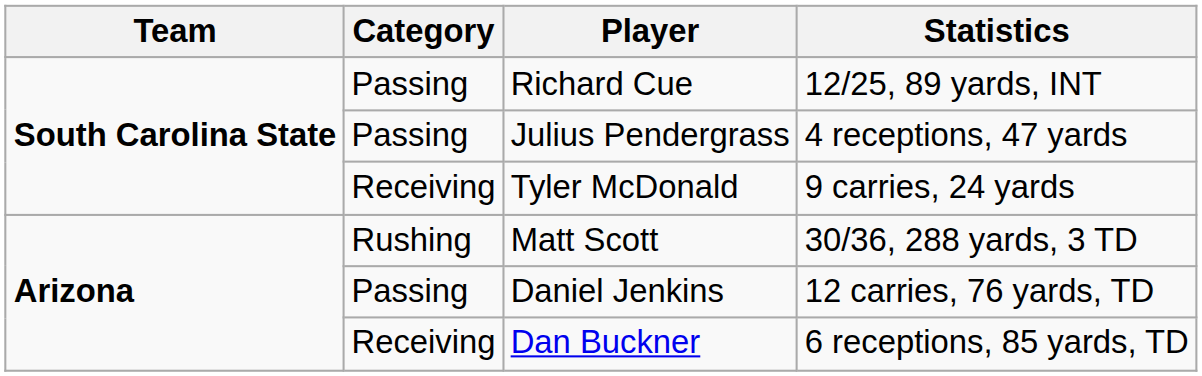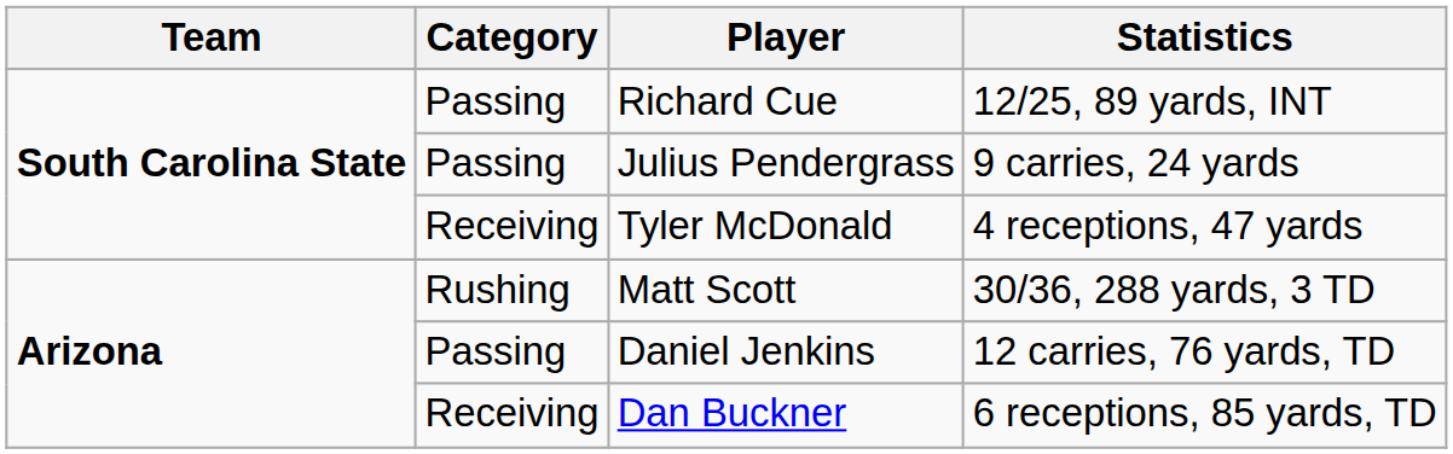Julius Pendergrass | Statistics: 4 receptions, 47 yards -> 9 carries, 24 yards
Tyler McDonald | Statistics: 9 carries, 24 yards -> 4 receptions, 47 yards
